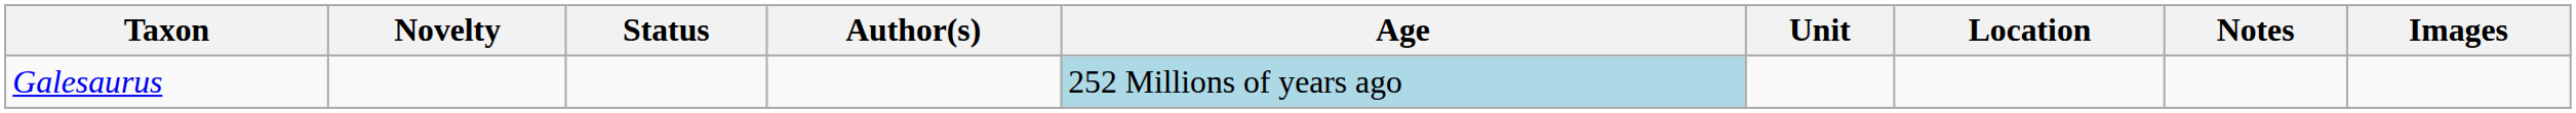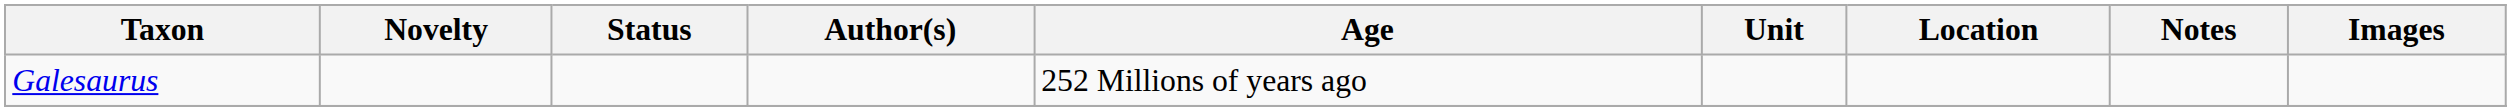Galesaurus | Age: lightblue background -> no background
